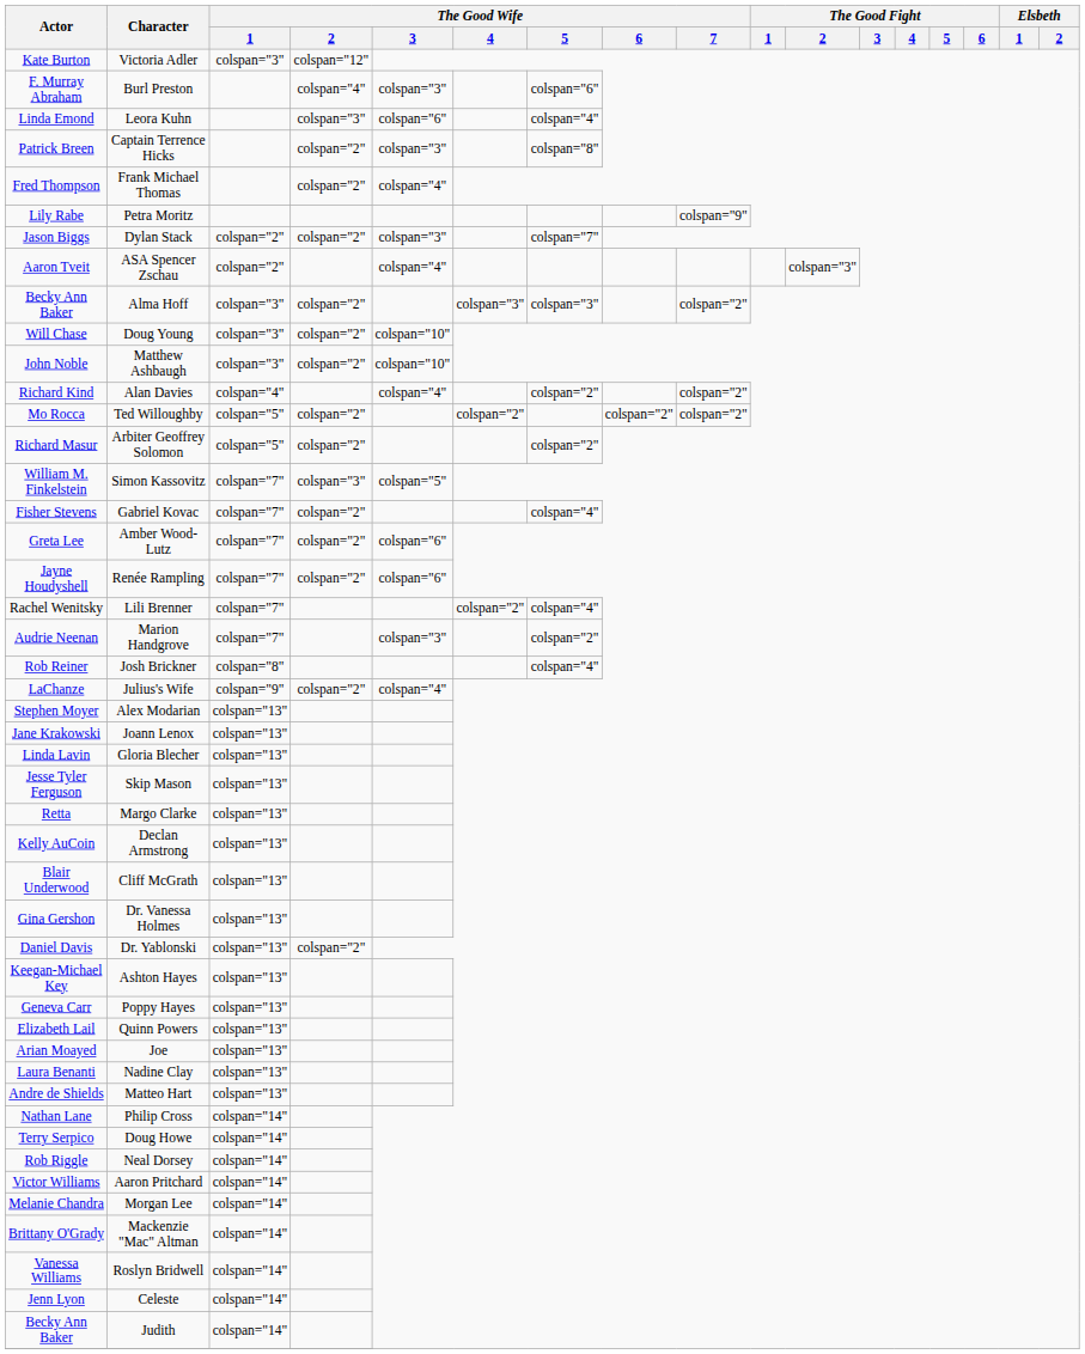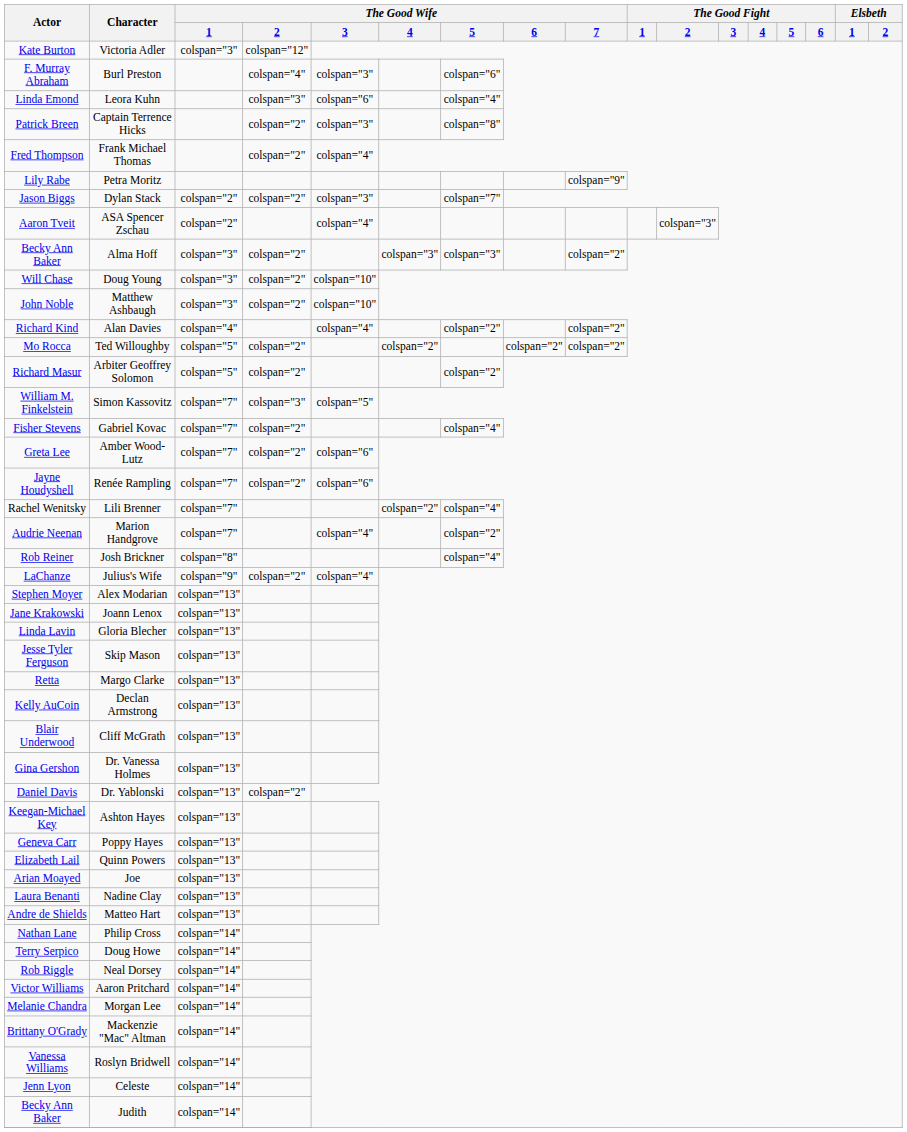Marion Handgrove | The Good Wife / 3: colspan="3" -> colspan="4"
